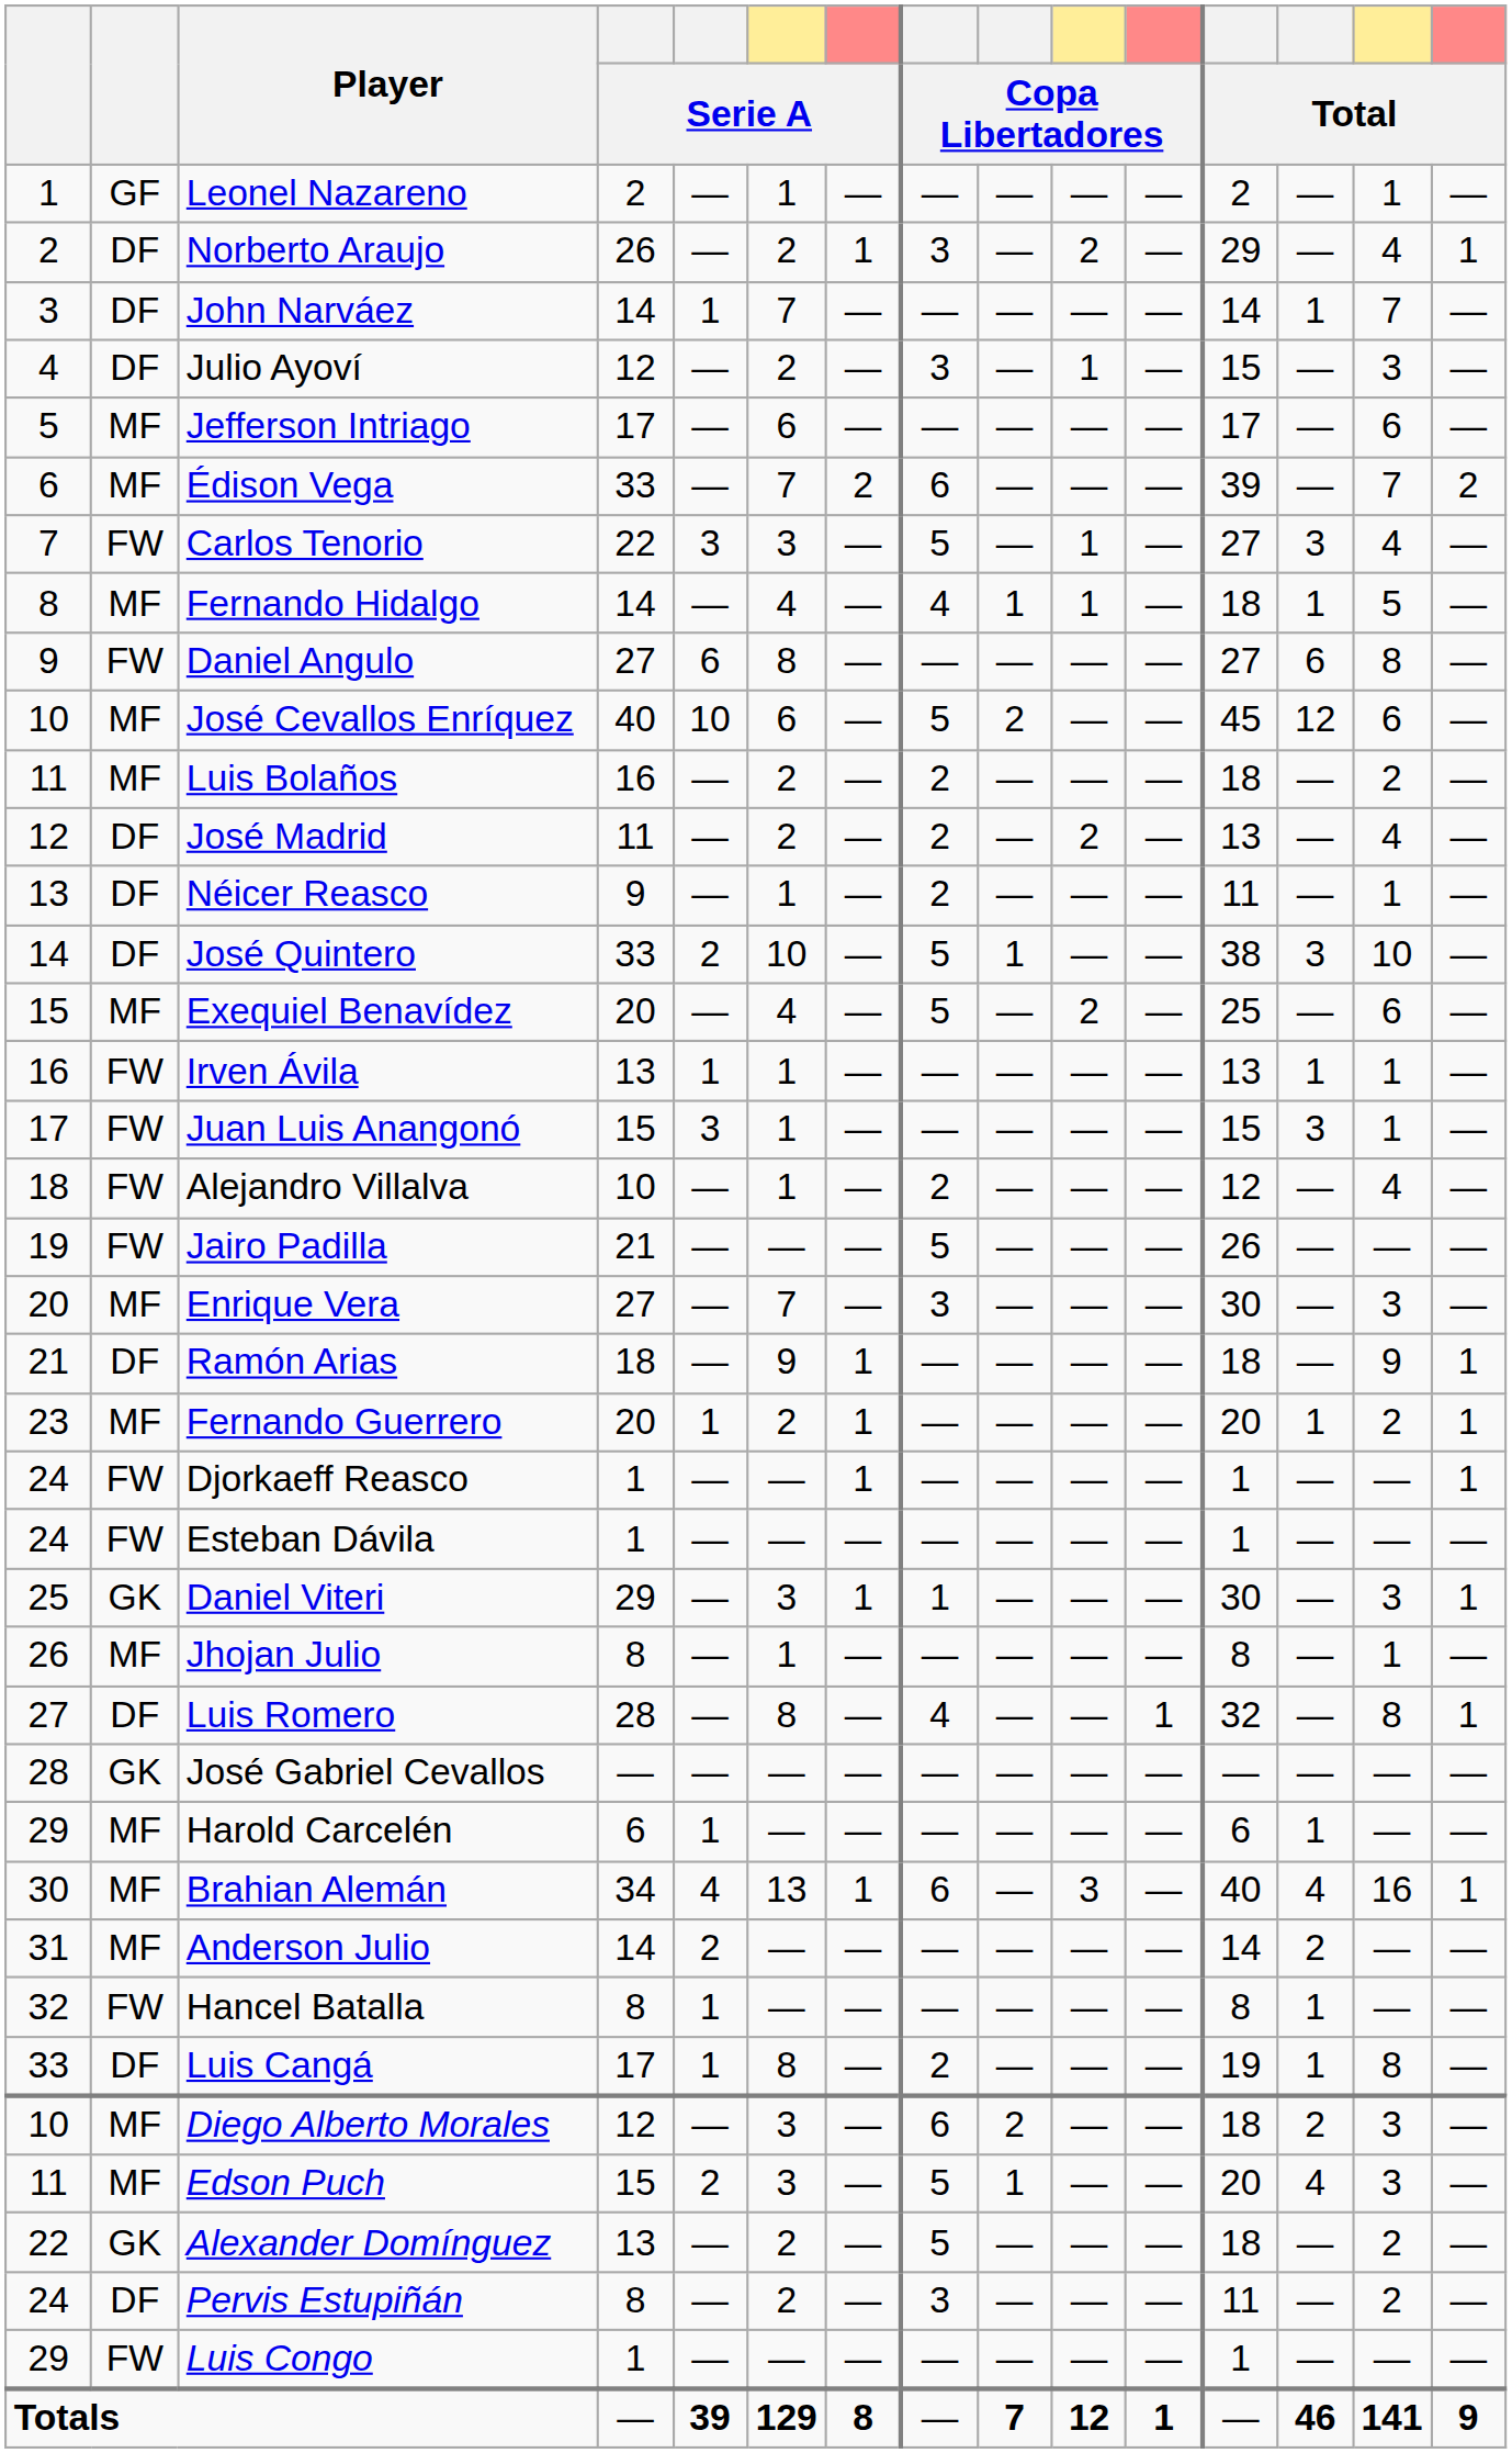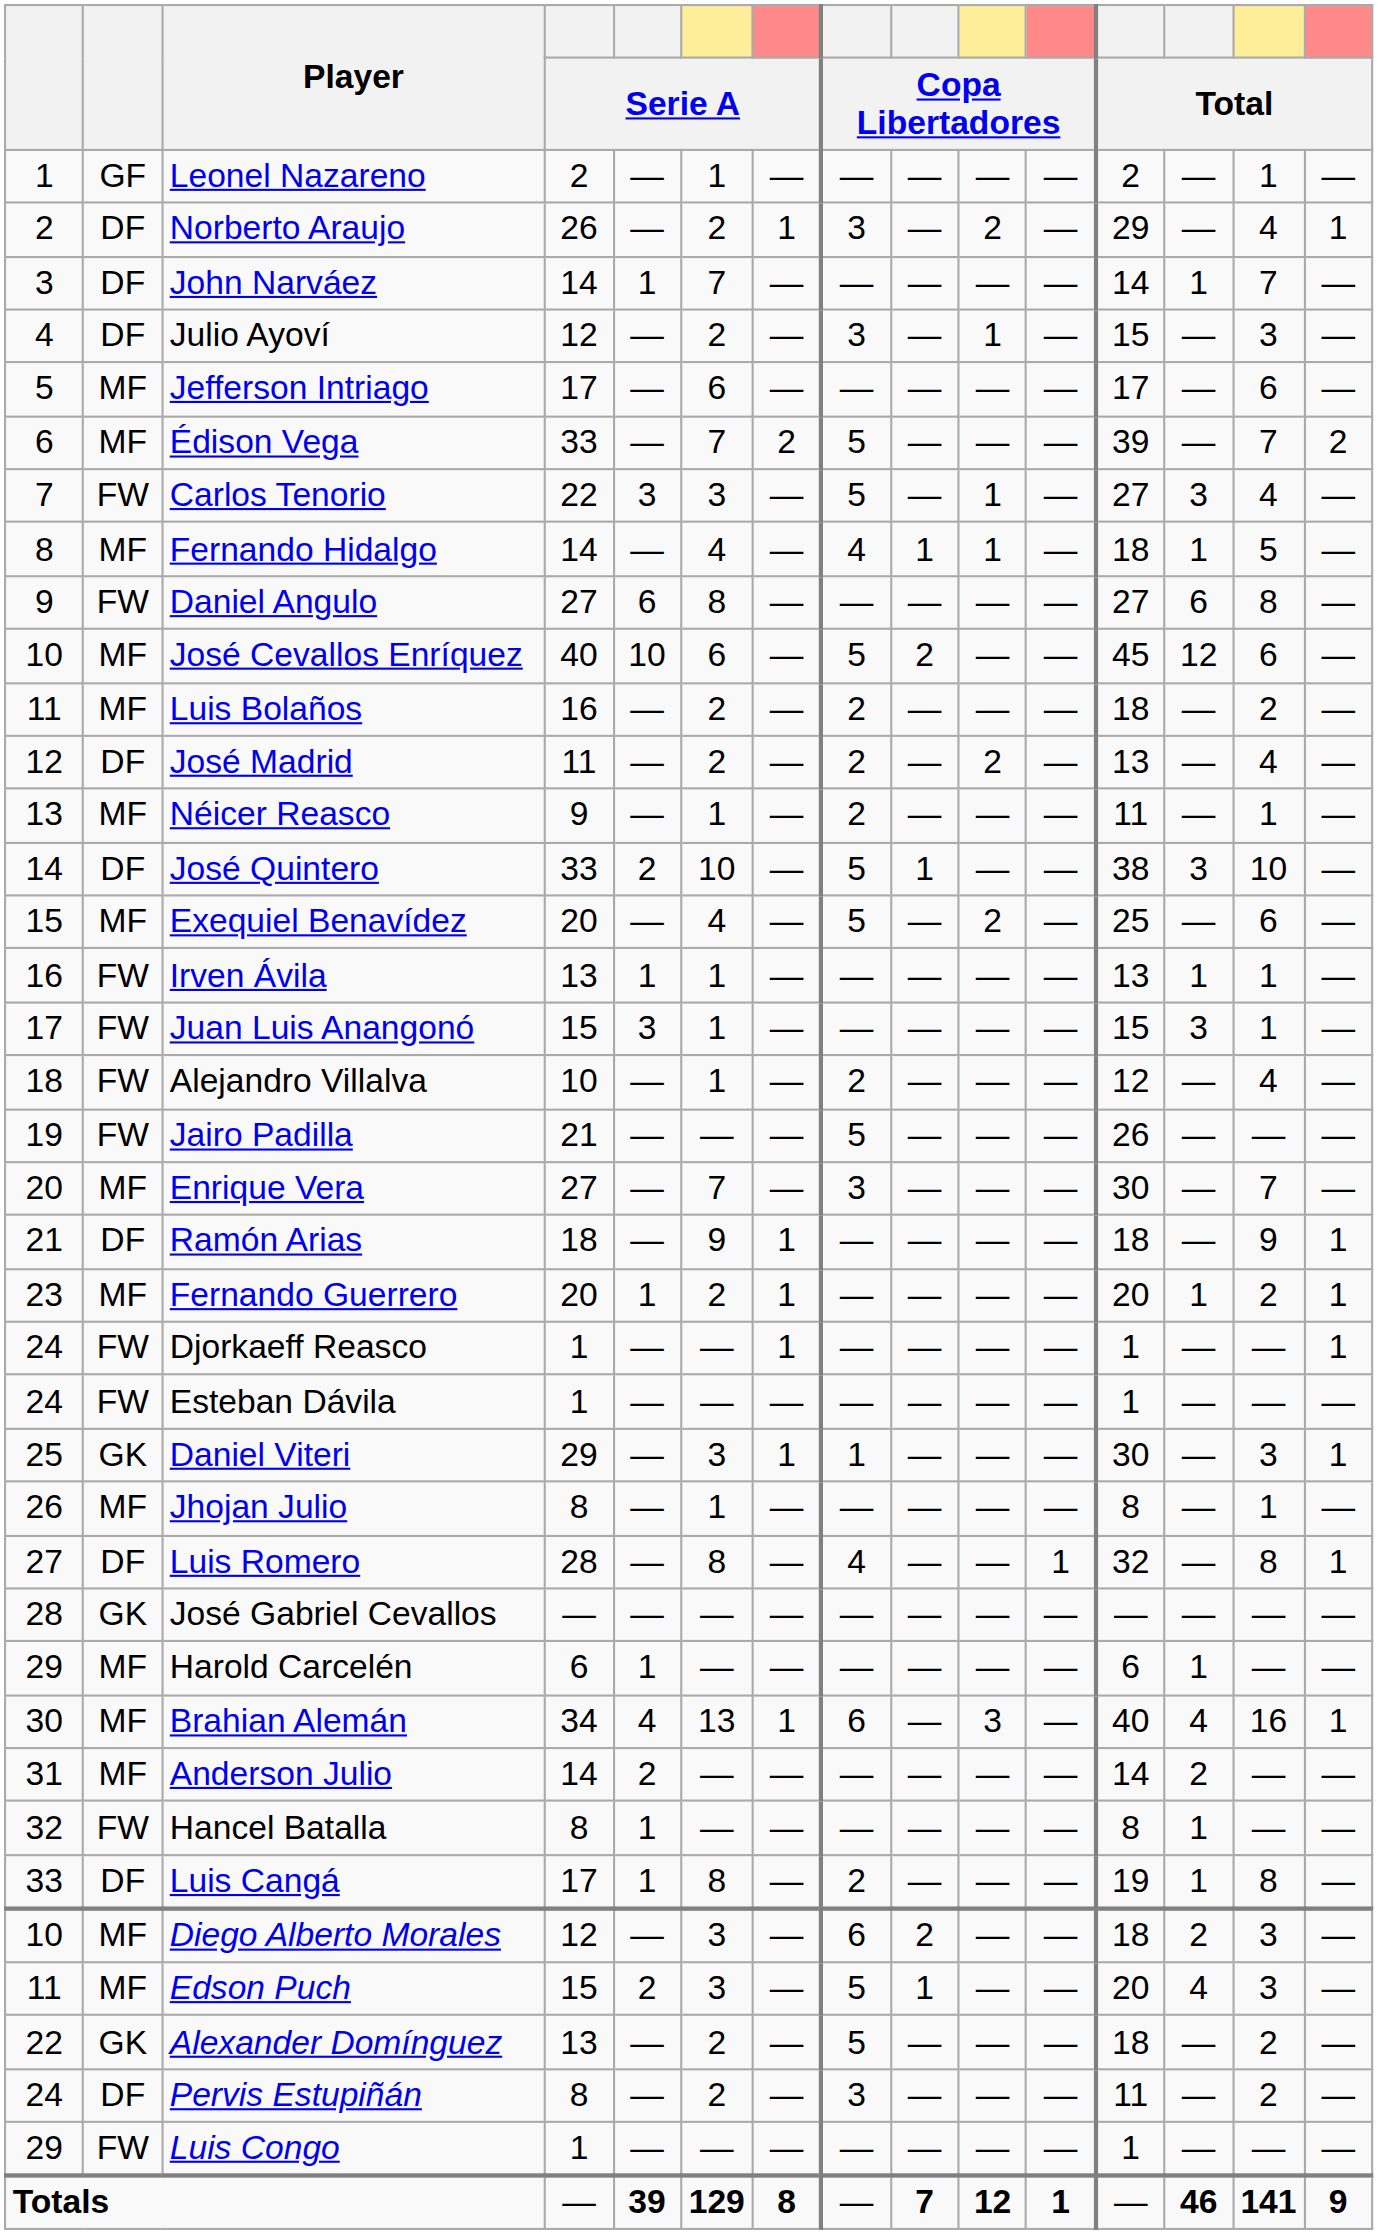Édison Vega | column 8: 6 -> 5
Néicer Reasco | column 2: DF -> MF
Enrique Vera | column 14: 3 -> 7
